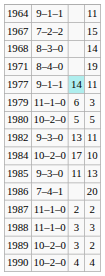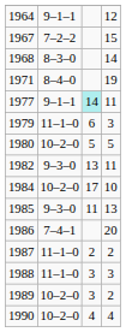1964 | column 4: 11 -> 12
